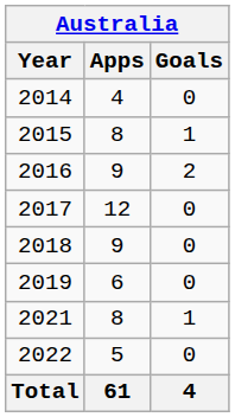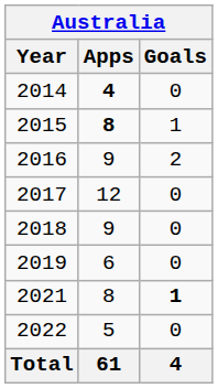2014 | Apps: normal -> bold
2015 | Apps: normal -> bold
2021 | Goals: normal -> bold
